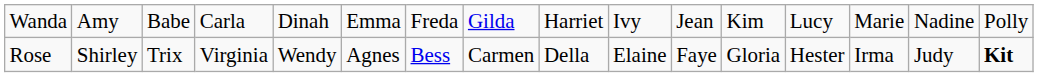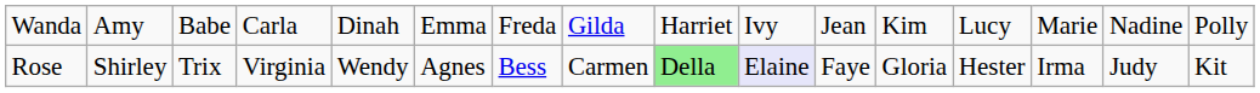Rose | column 9: no background -> lightgreen background
Rose | column 10: no background -> lavender background
Rose | column 16: bold -> normal
